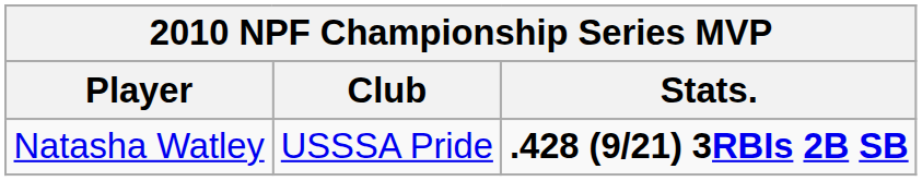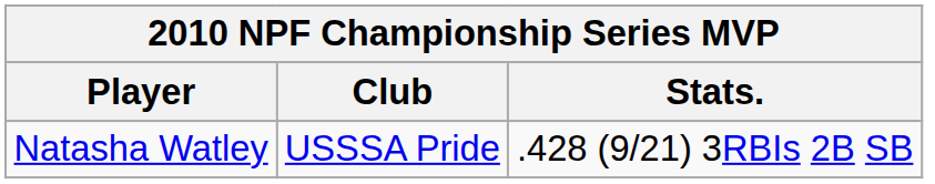Natasha Watley | Stats.: bold -> normal
